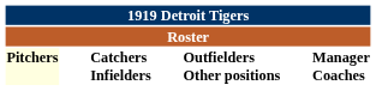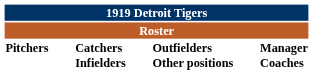Pitchers | column 1: lightyellow background -> no background
